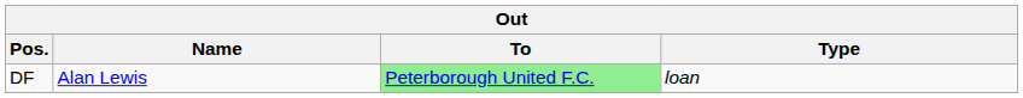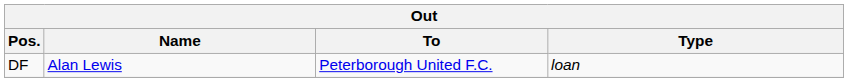DF | To: lightgreen background -> no background
